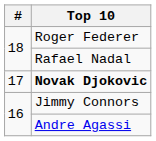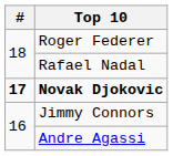Novak Djokovic | #: normal -> bold
